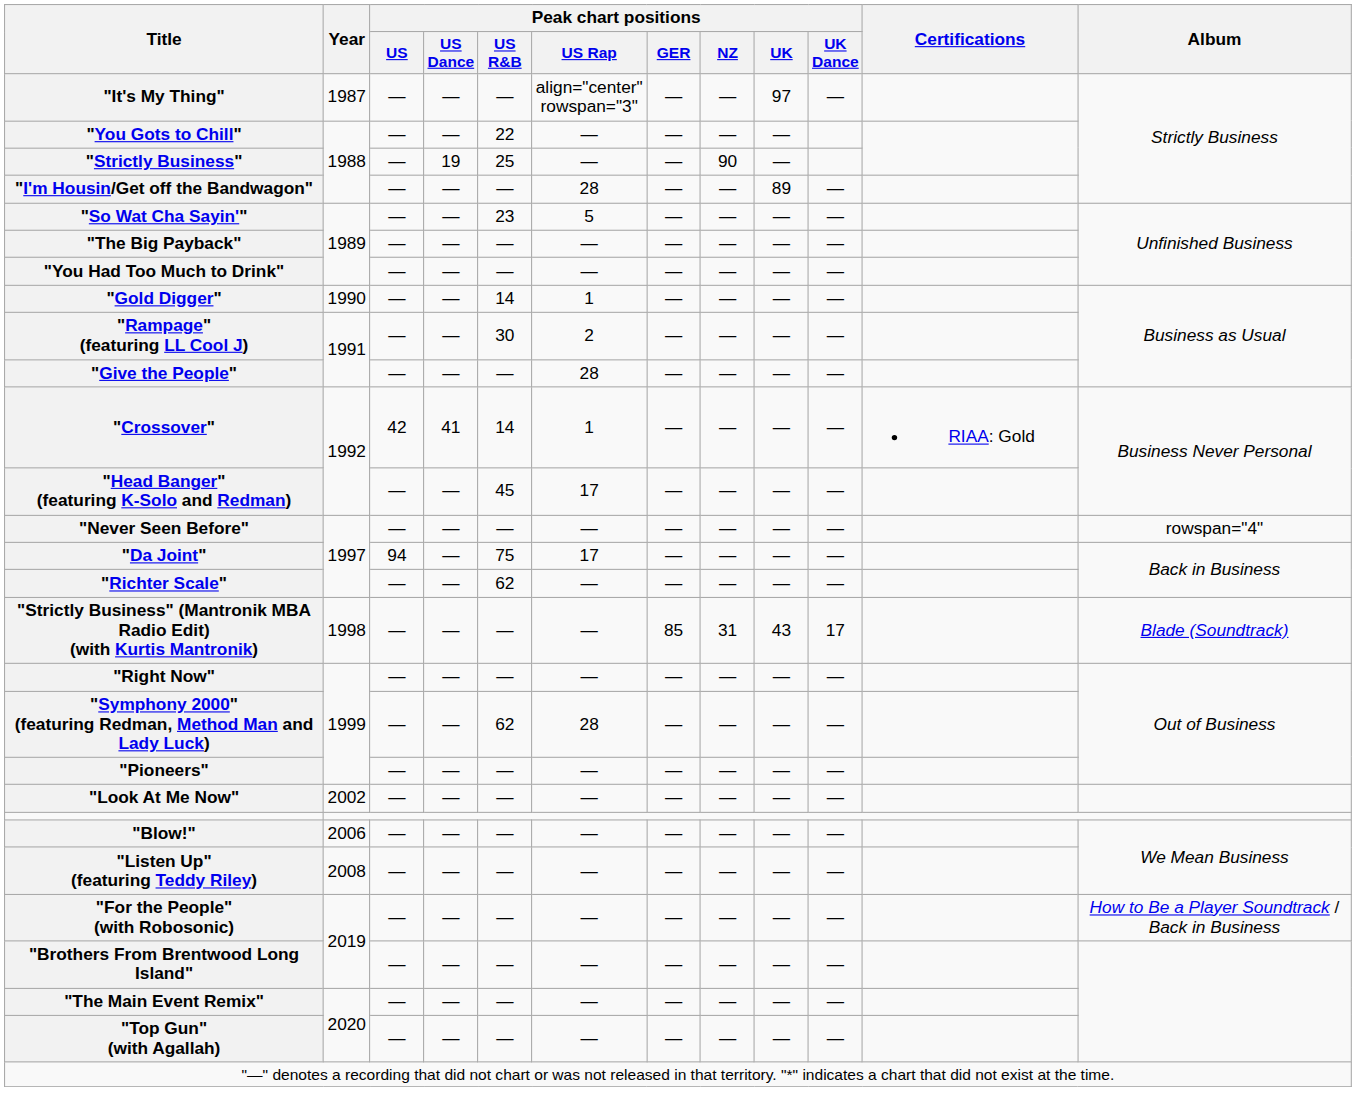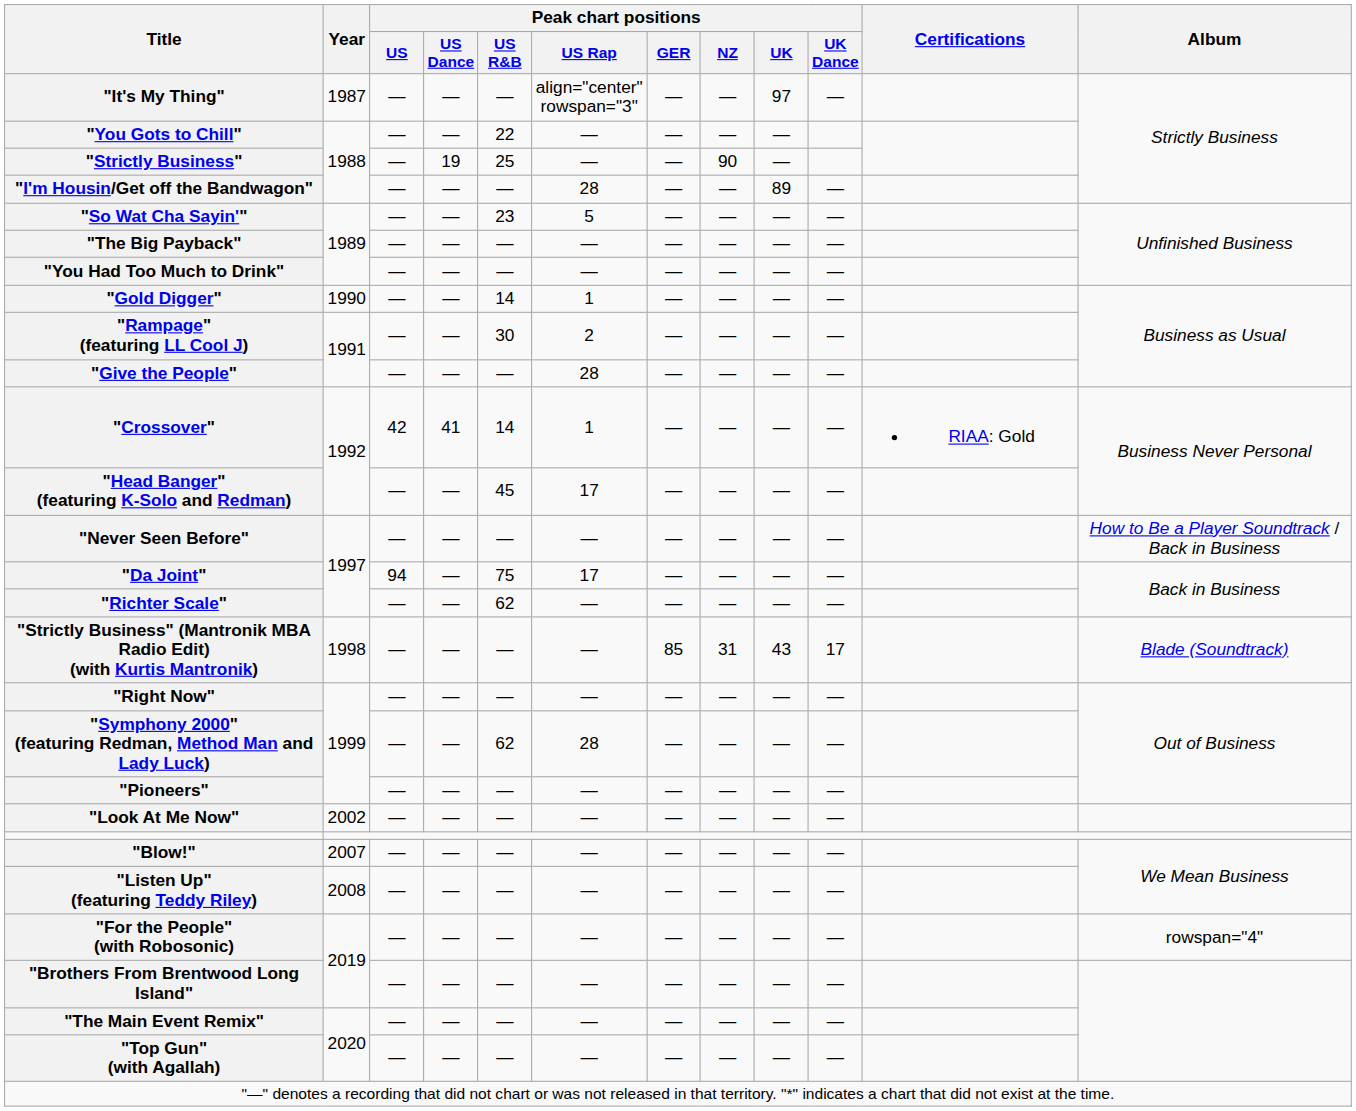"Never Seen Before" | Album: rowspan="4" -> How to Be a Player Soundtrack / Back in Business
"Blow!" | Year: 2006 -> 2007
"For the People" (with Robosonic) | Album: How to Be a Player Soundtrack / Back in Business -> rowspan="4"
